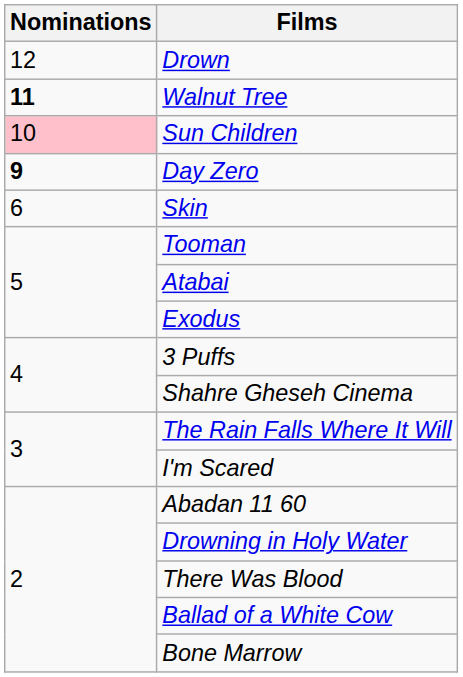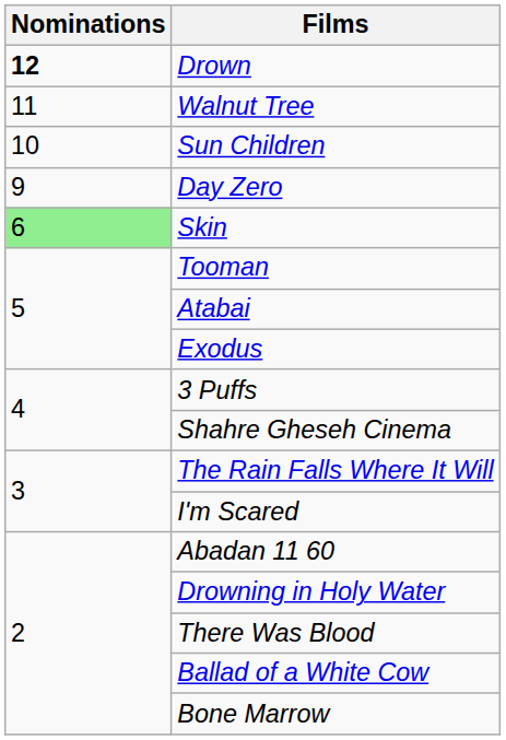Drown | Nominations: normal -> bold
Walnut Tree | Nominations: bold -> normal
Sun Children | Nominations: pink background -> no background
Day Zero | Nominations: bold -> normal
Skin | Nominations: no background -> lightgreen background
